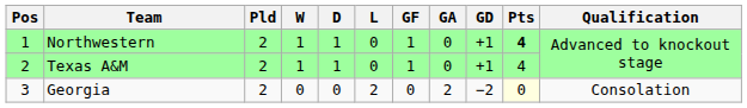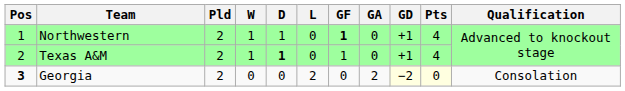Northwestern | GF: normal -> bold
Northwestern | Pts: bold -> normal
Texas A&M | D: normal -> bold
Georgia | Pos: normal -> bold
Georgia | GD: no background -> lightyellow background
